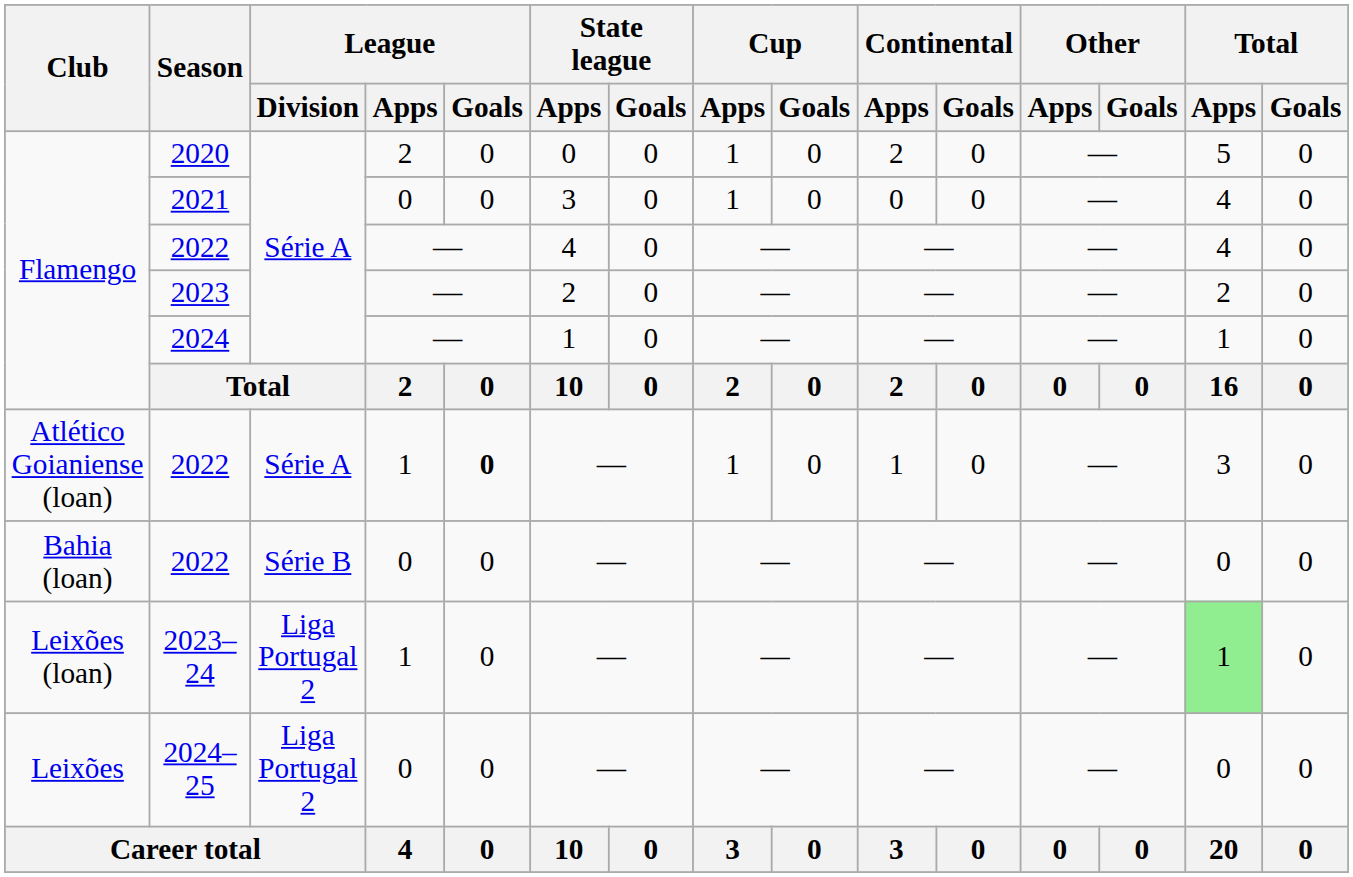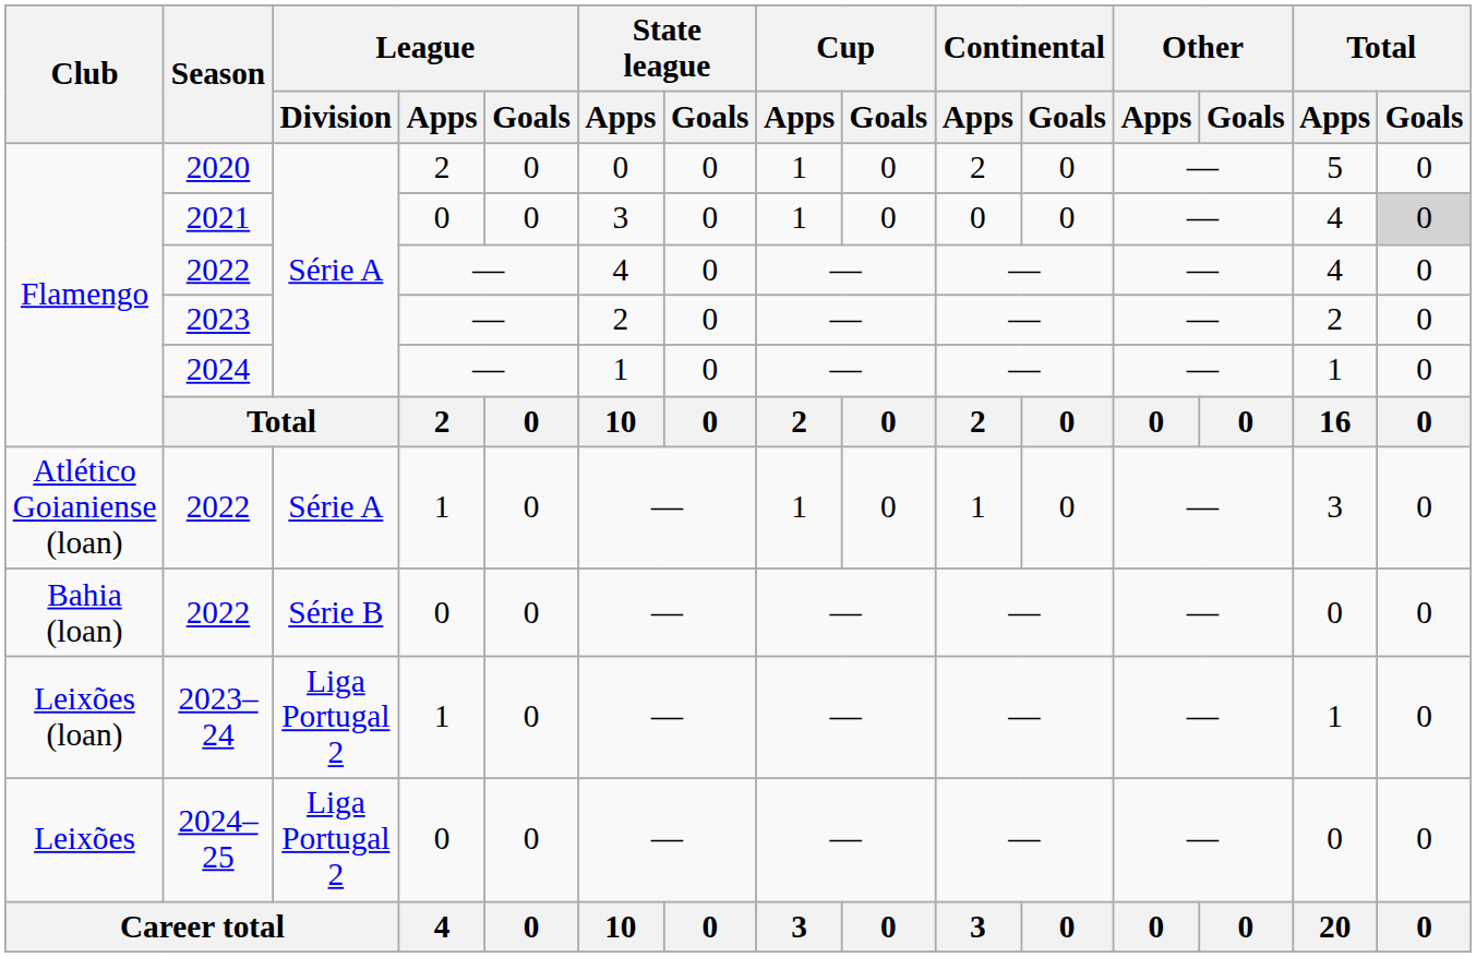2021 | Total / Goals: no background -> lightgrey background
Atlético Goianiense (loan) / 2022 | League / Goals: bold -> normal
2023–24 | Total / Apps: lightgreen background -> no background
